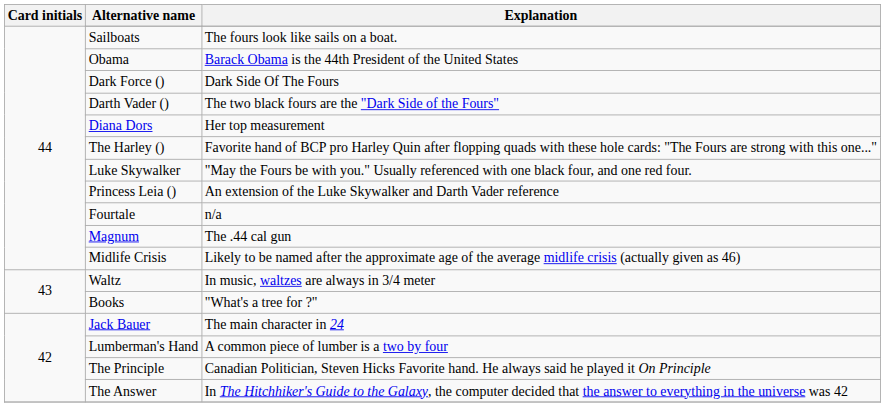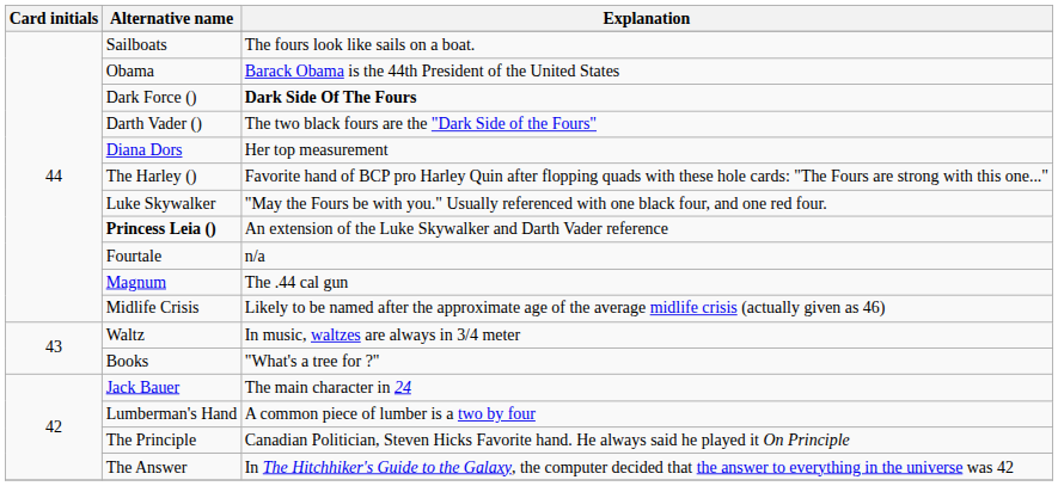Dark Force () | Explanation: normal -> bold
Princess Leia () | Alternative name: normal -> bold
